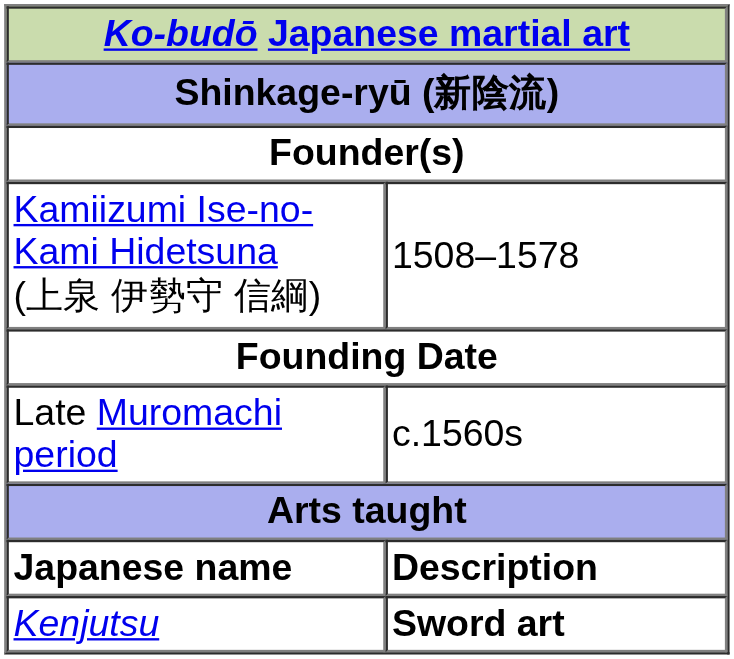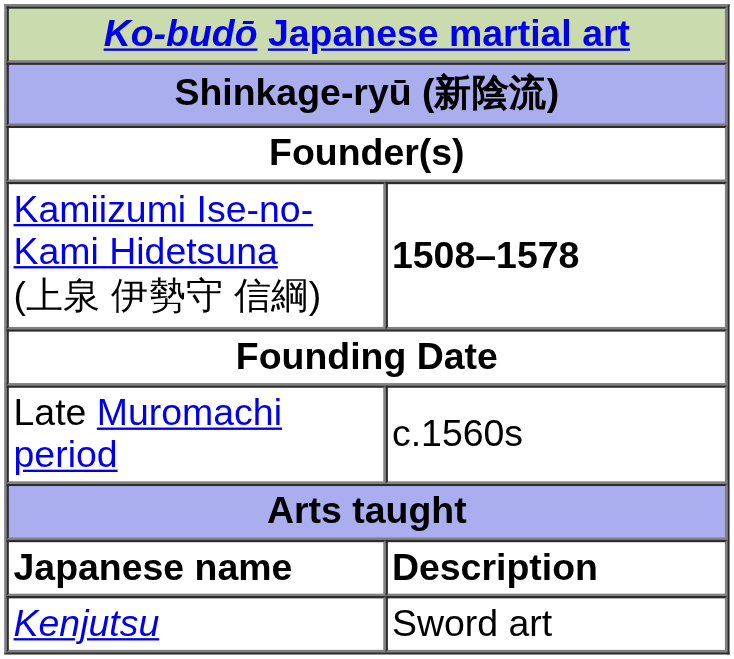Kamiizumi Ise-no-Kami Hidetsuna (上泉 伊勢守 信綱) | column 2: normal -> bold
Kenjutsu | column 2: bold -> normal
